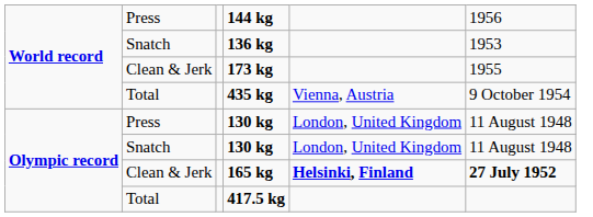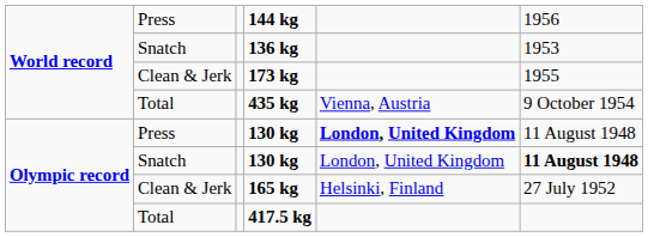Press / 130 kg | column 5: normal -> bold
Snatch / 130 kg | column 6: normal -> bold
165 kg | column 5: bold -> normal
165 kg | column 6: bold -> normal
